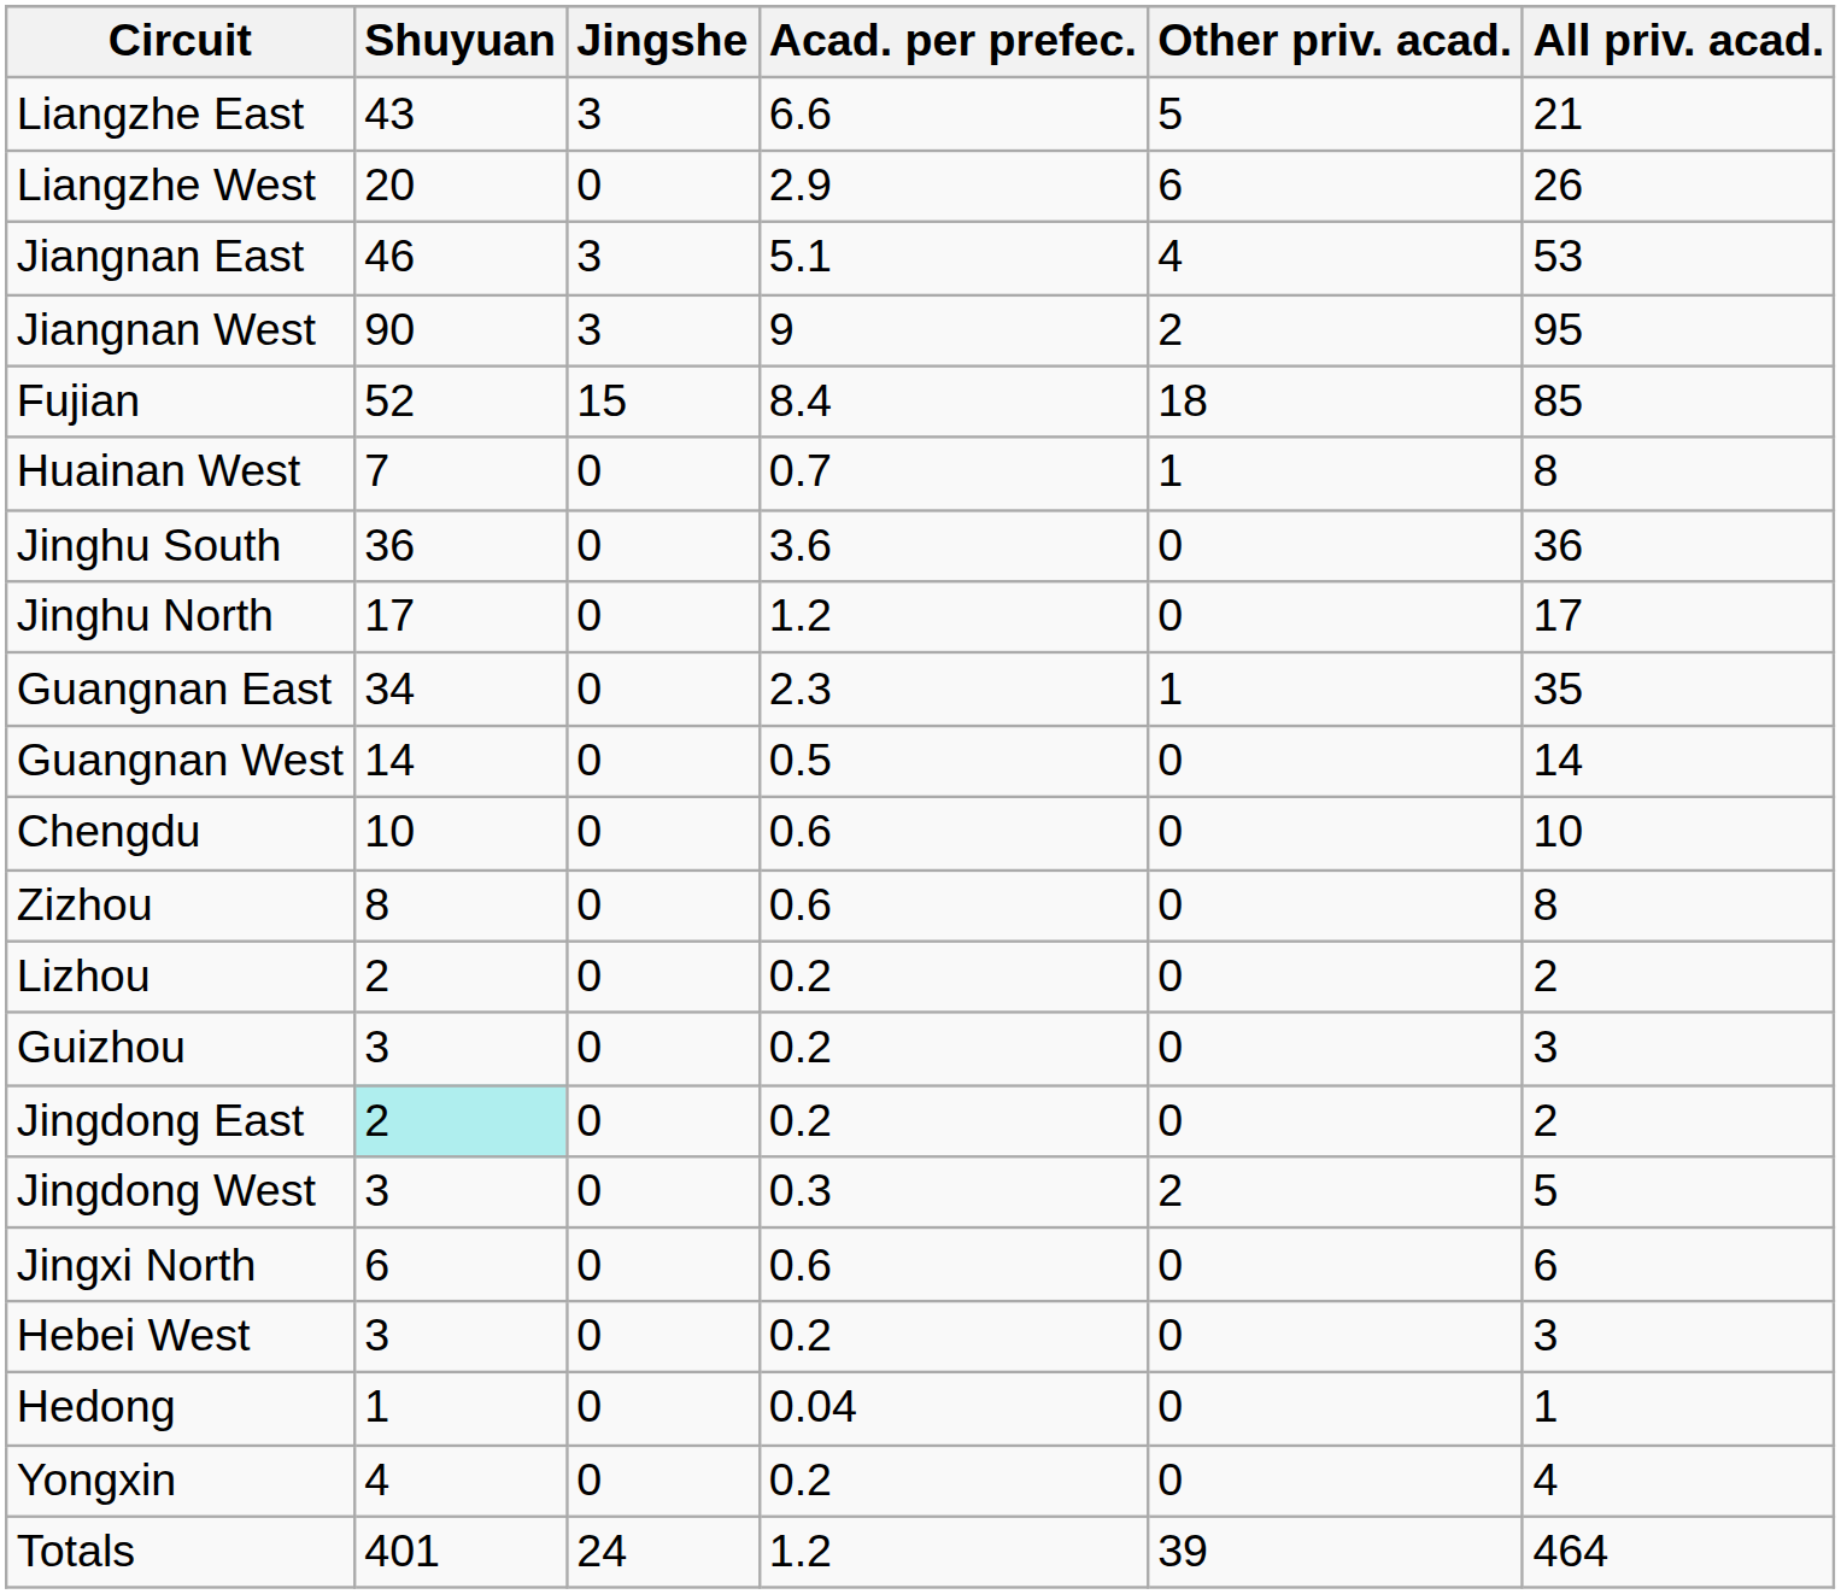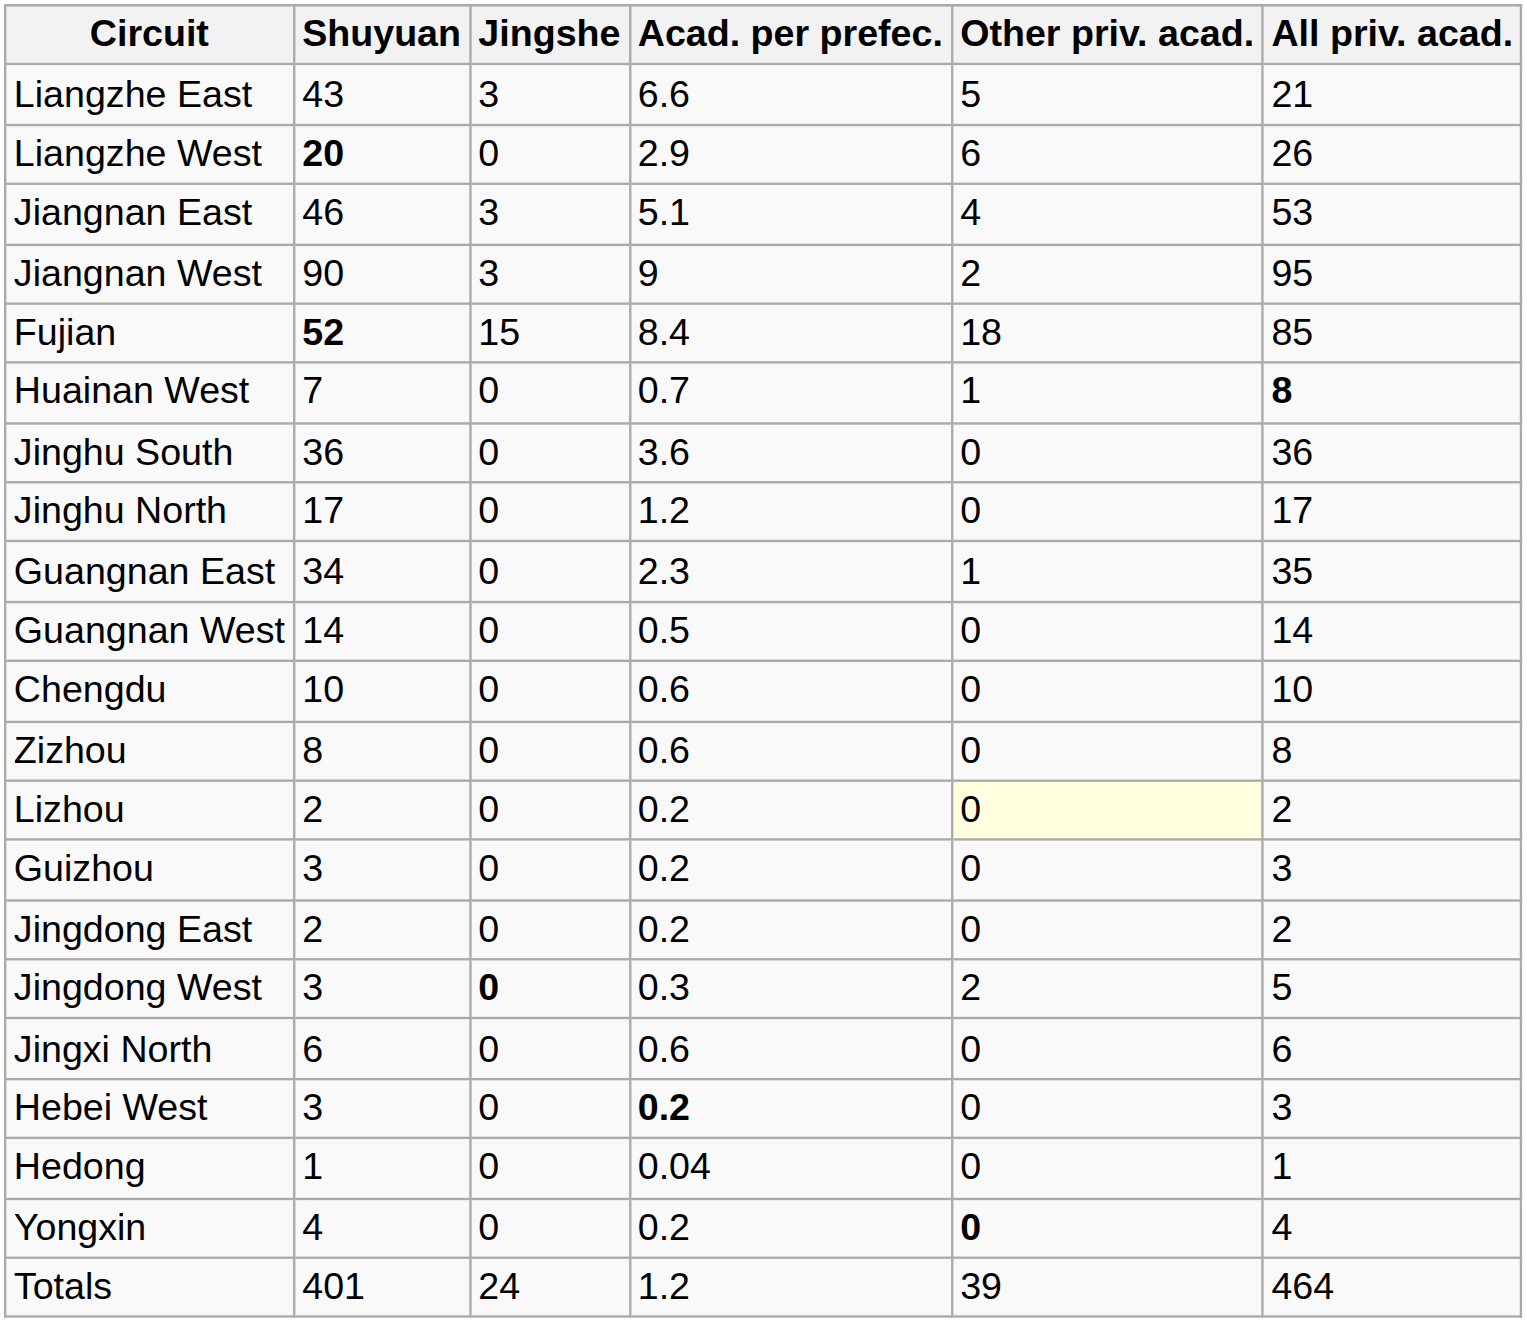Liangzhe West | Shuyuan: normal -> bold
Fujian | Shuyuan: normal -> bold
Huainan West | All priv. acad.: normal -> bold
Lizhou | Other priv. acad.: no background -> lightyellow background
Jingdong East | Shuyuan: paleturquoise background -> no background
Jingdong West | Jingshe: normal -> bold
Hebei West | Acad. per prefec.: normal -> bold
Yongxin | Other priv. acad.: normal -> bold
